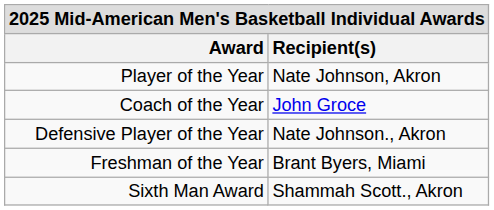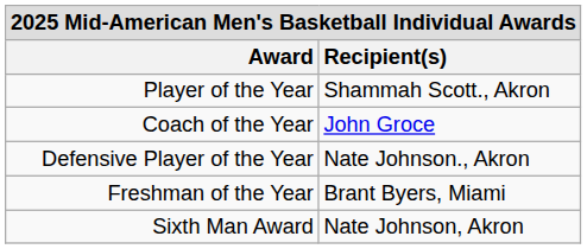Player of the Year | Recipient(s): Nate Johnson, Akron -> Shammah Scott., Akron
Sixth Man Award | Recipient(s): Shammah Scott., Akron -> Nate Johnson, Akron
